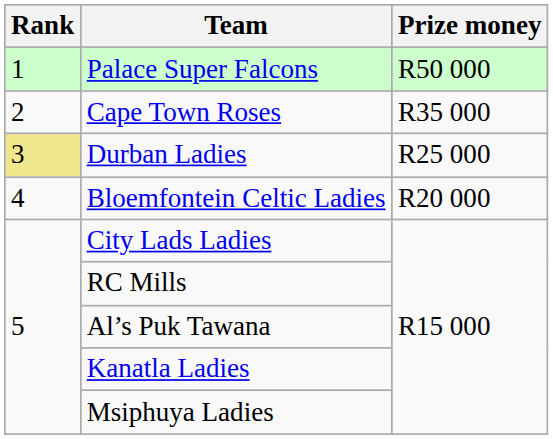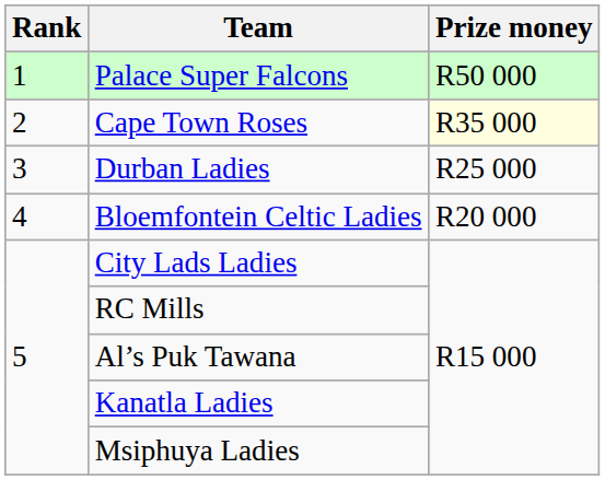Cape Town Roses | Prize money: no background -> lightyellow background
Durban Ladies | Rank: khaki background -> no background
